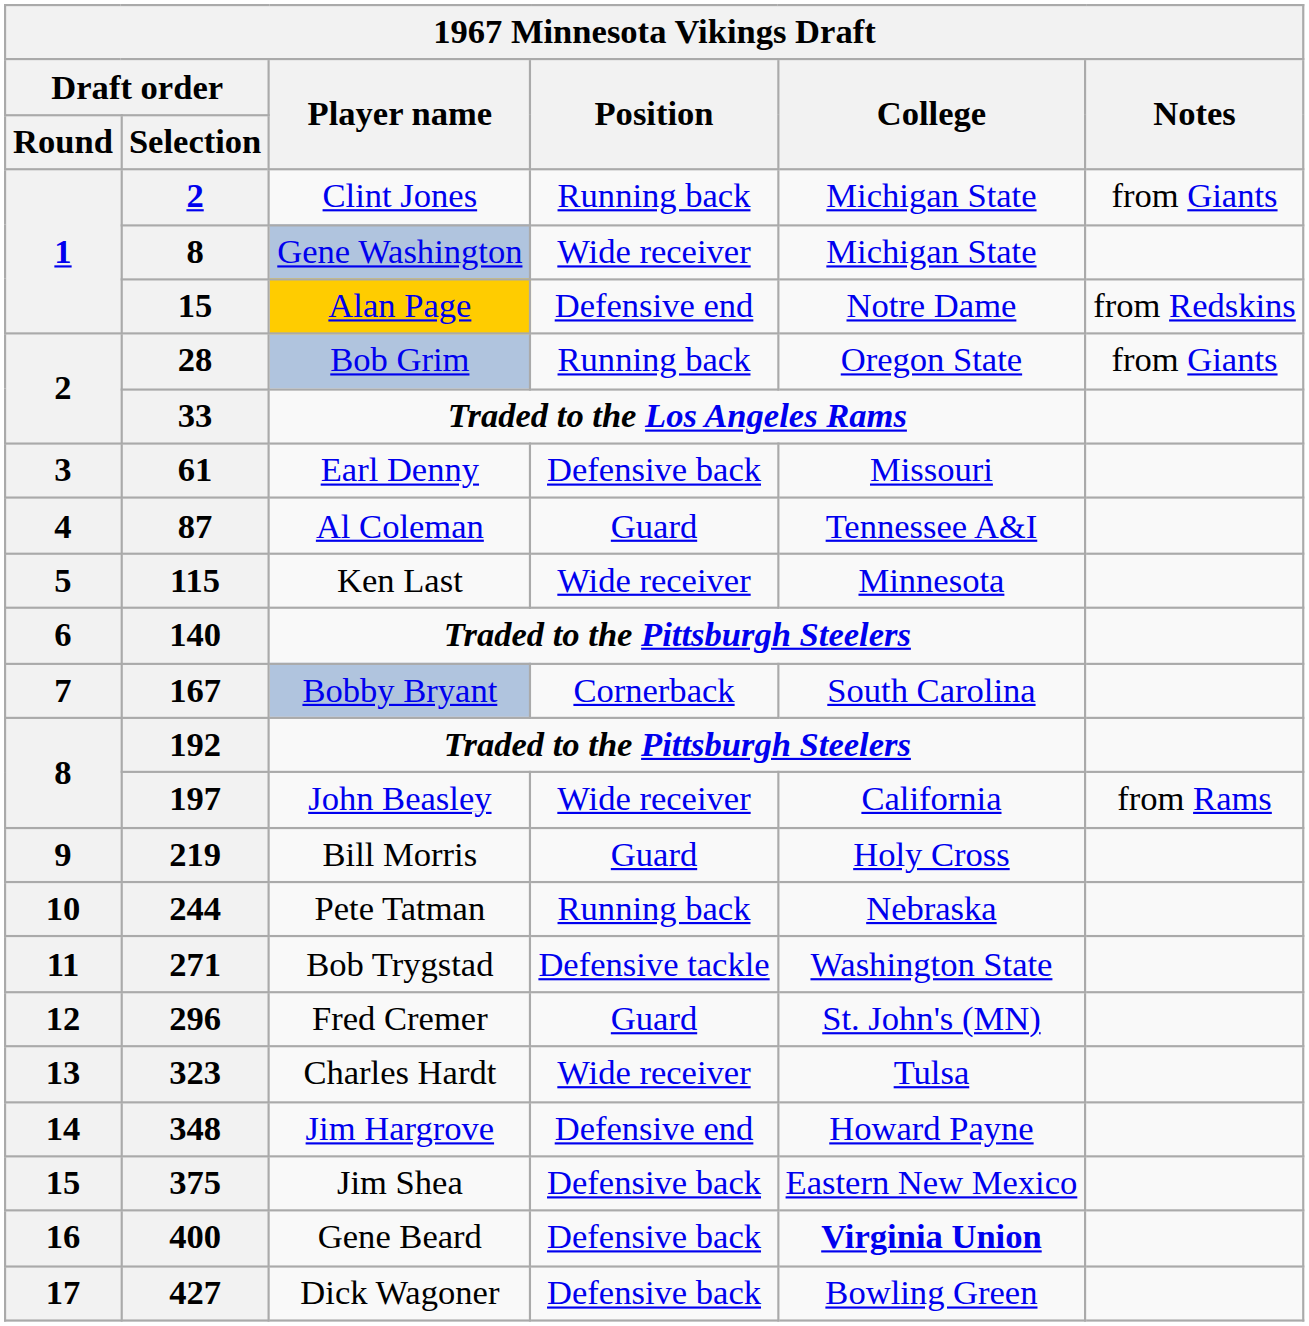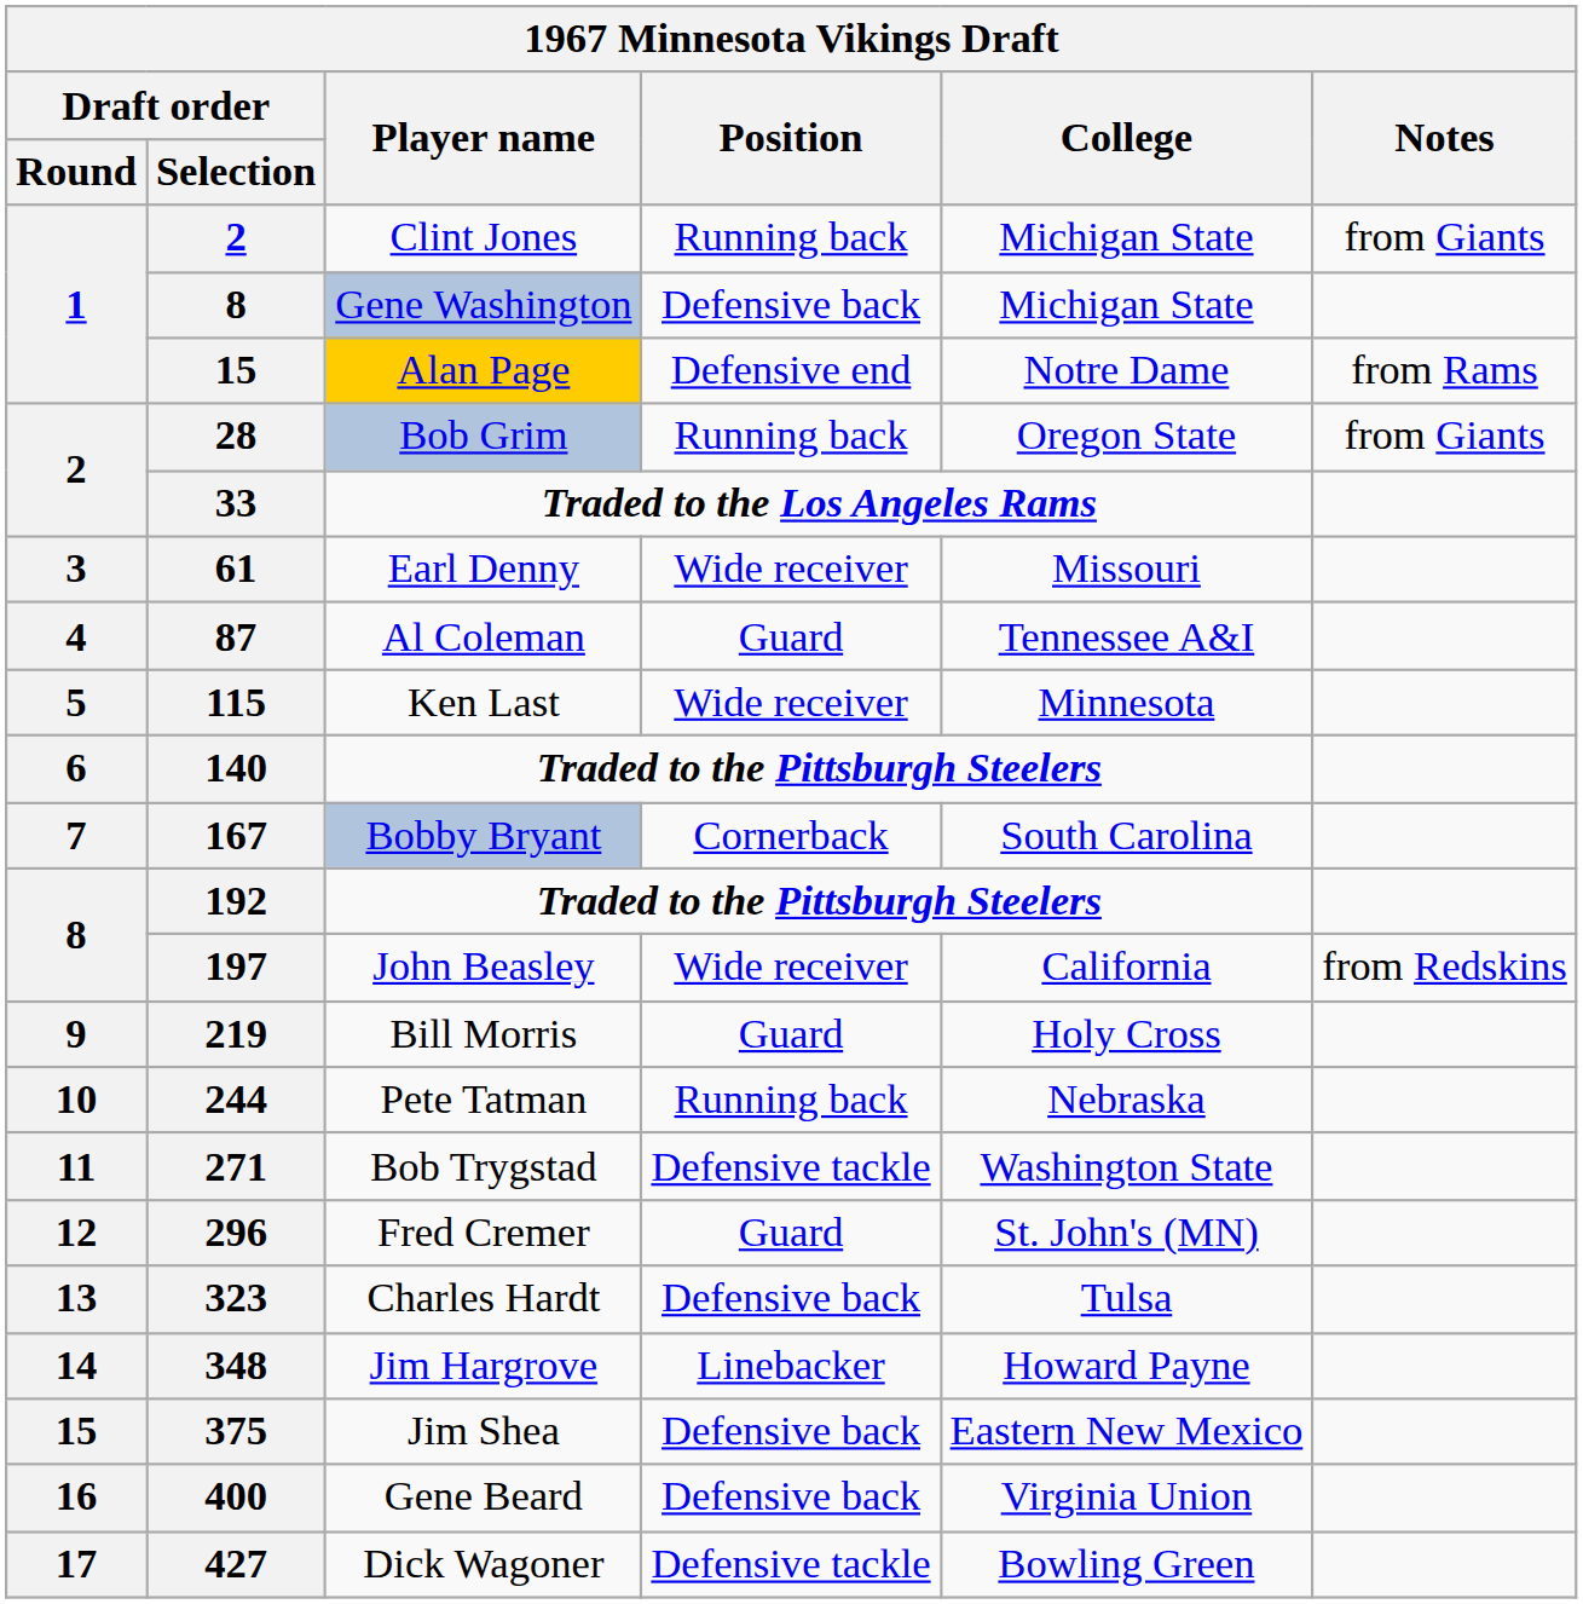Gene Washington | Position: Wide receiver -> Defensive back
Alan Page | Notes: from Redskins -> from Rams
Earl Denny | Position: Defensive back -> Wide receiver
John Beasley | Notes: from Rams -> from Redskins
Charles Hardt | Position: Wide receiver -> Defensive back
Jim Hargrove | Position: Defensive end -> Linebacker
Gene Beard | College: bold -> normal
Dick Wagoner | Position: Defensive back -> Defensive tackle
